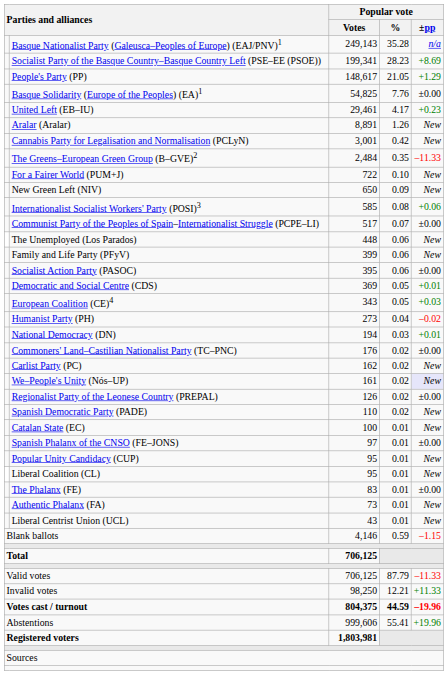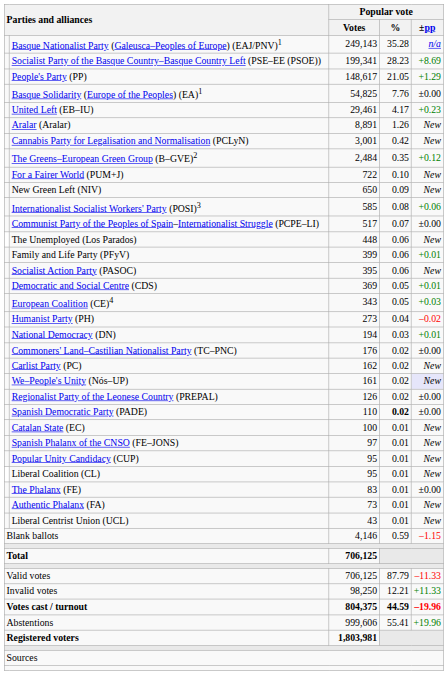The Greens–European Green Group (B–GVE)2 | Popular vote / ±pp: –11.33 -> +0.12
Family and Life Party (PFyV) | Popular vote / ±pp: New -> +0.01
Socialist Action Party (PASOC) | Popular vote / ±pp: ±0.00 -> New
Spanish Democratic Party (PADE) | Popular vote / %: normal -> bold
Spanish Democratic Party (PADE) | Popular vote / ±pp: New -> ±0.00
Spanish Phalanx of the CNSO (FE–JONS) | Popular vote / ±pp: ±0.00 -> New
